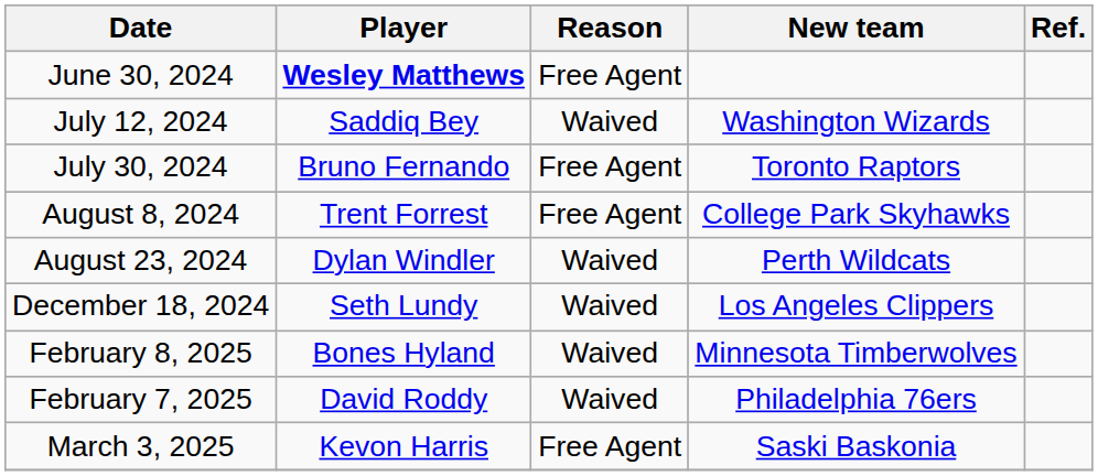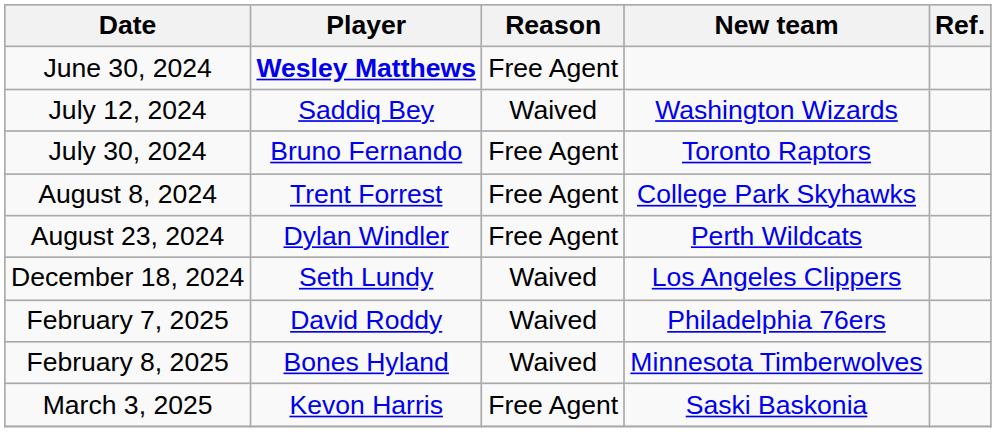August 23, 2024 | Reason: Waived -> Free Agent
rows swapped: February 7, 2025 <-> February 8, 2025
